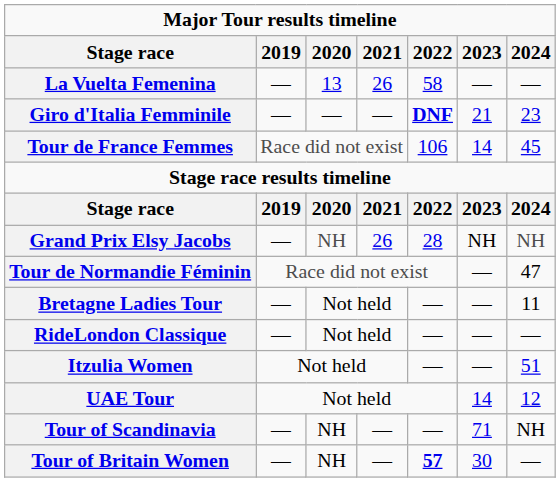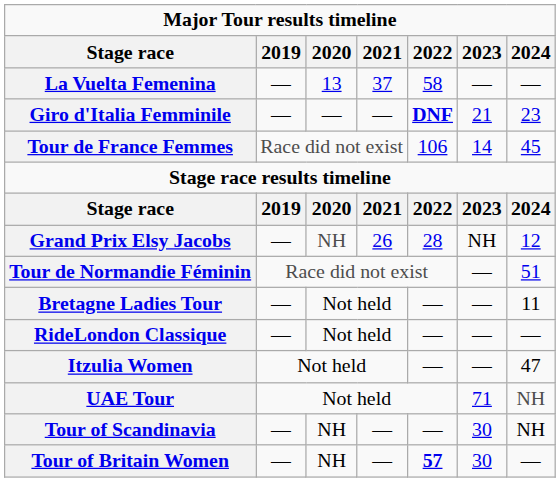La Vuelta Femenina | 2021: 26 -> 37
Grand Prix Elsy Jacobs | 2024: NH -> 12
Tour de Normandie Féminin | 2024: 47 -> 51
Itzulia Women | 2024: 51 -> 47
UAE Tour | 2023: 14 -> 71
UAE Tour | 2024: 12 -> NH
Tour of Scandinavia | 2023: 71 -> 30
